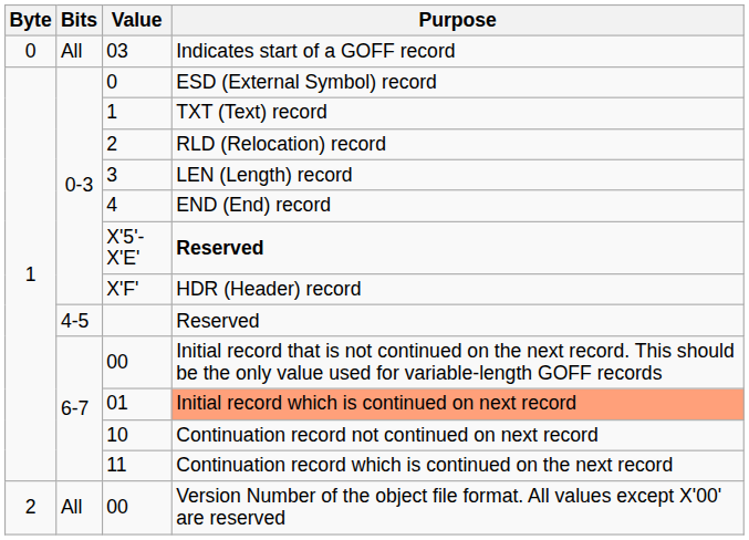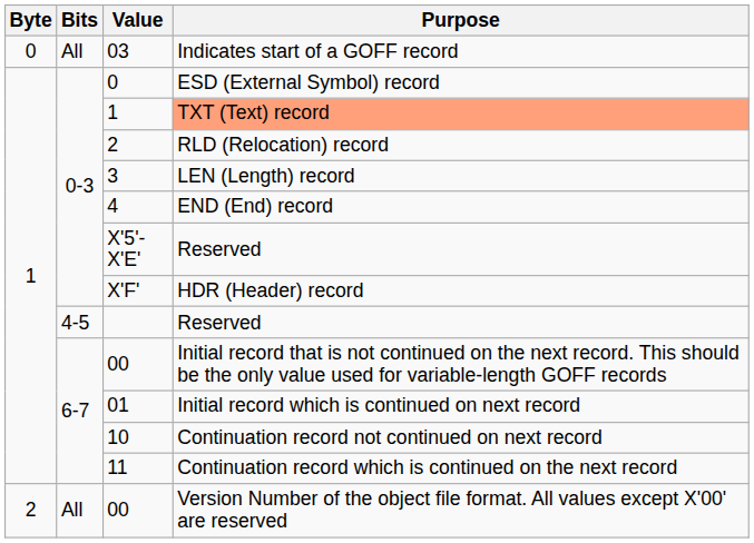TXT (Text) record | Purpose: no background -> lightsalmon background
X'5'-X'E' / Reserved | Purpose: bold -> normal
Initial record which is continued on next record | Purpose: lightsalmon background -> no background
